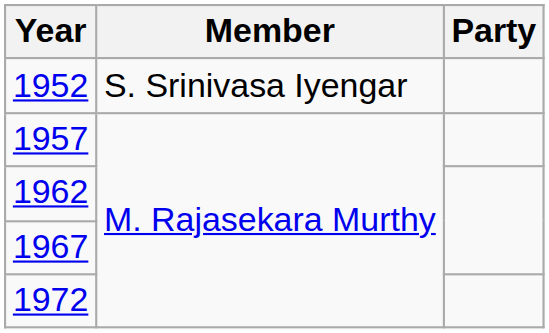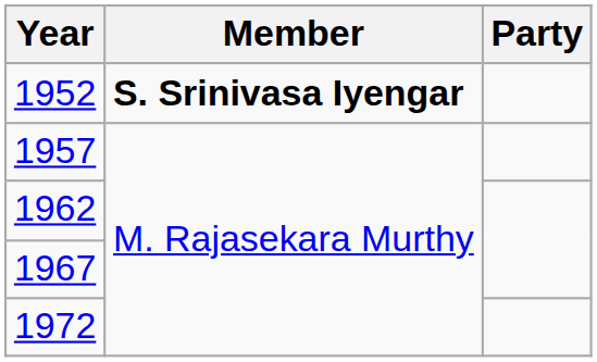1952 | Member: normal -> bold
